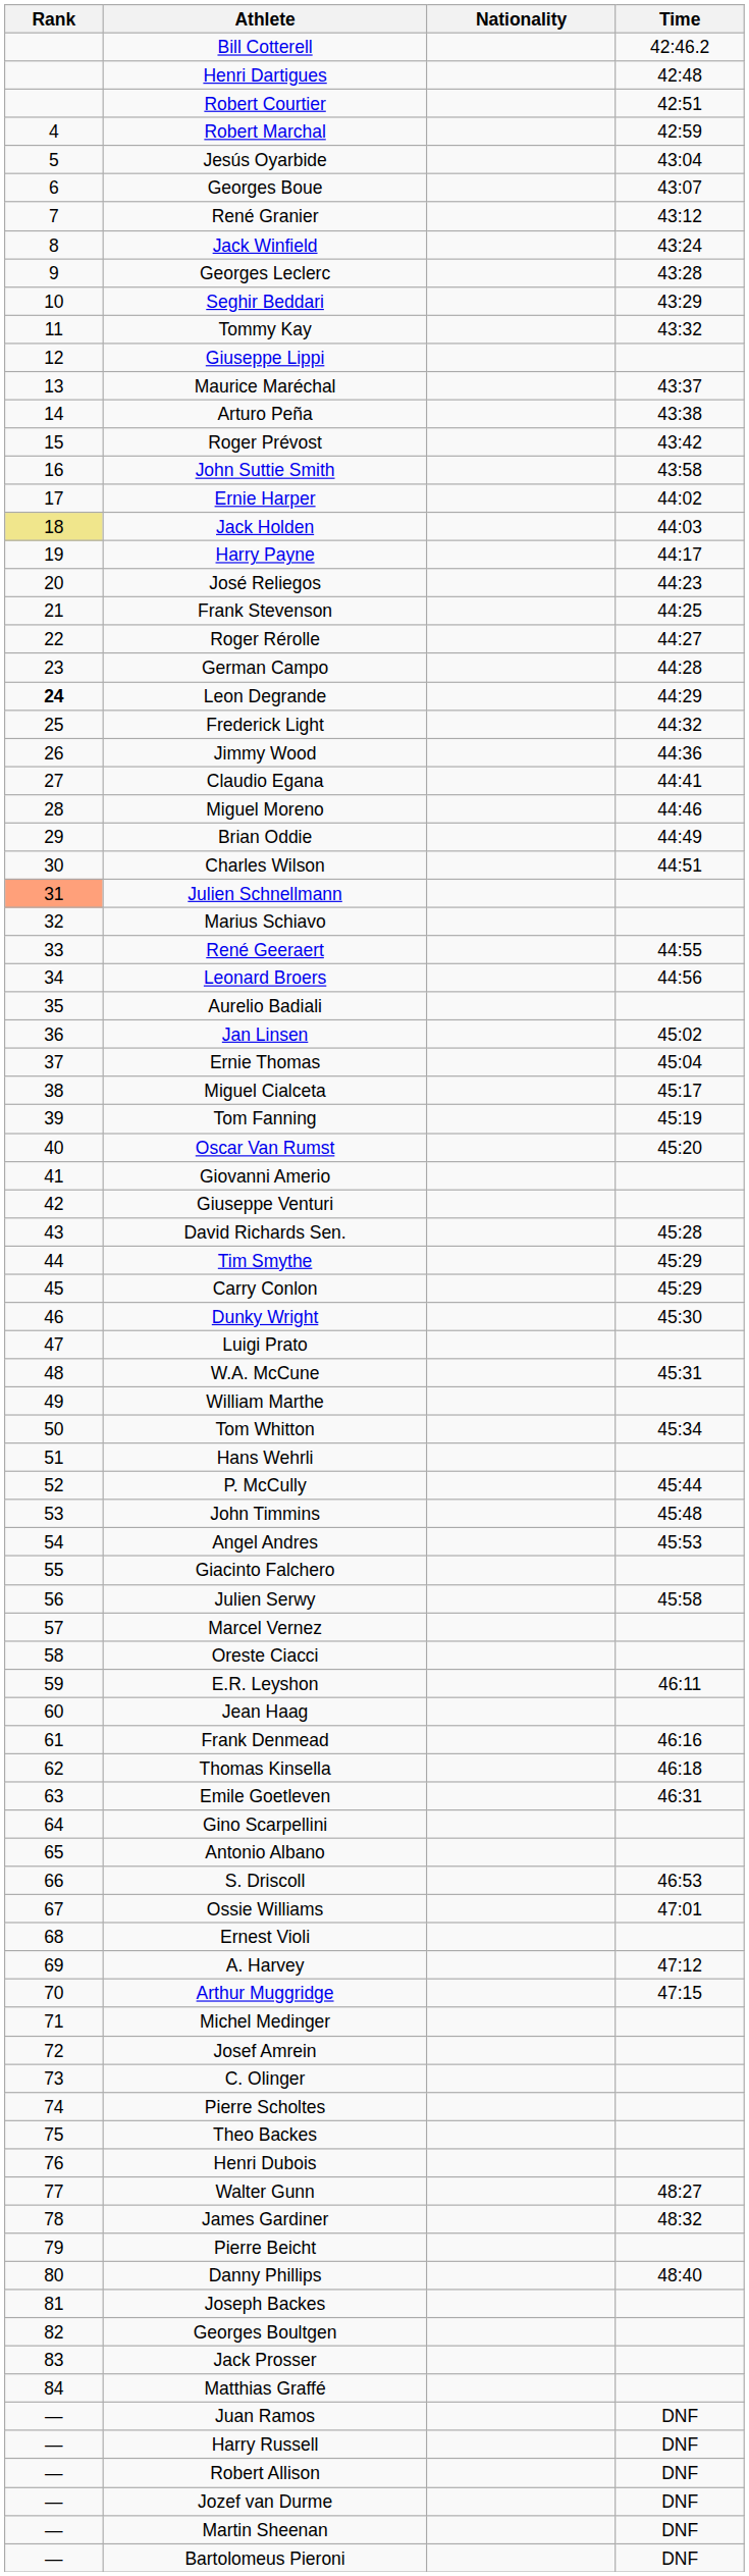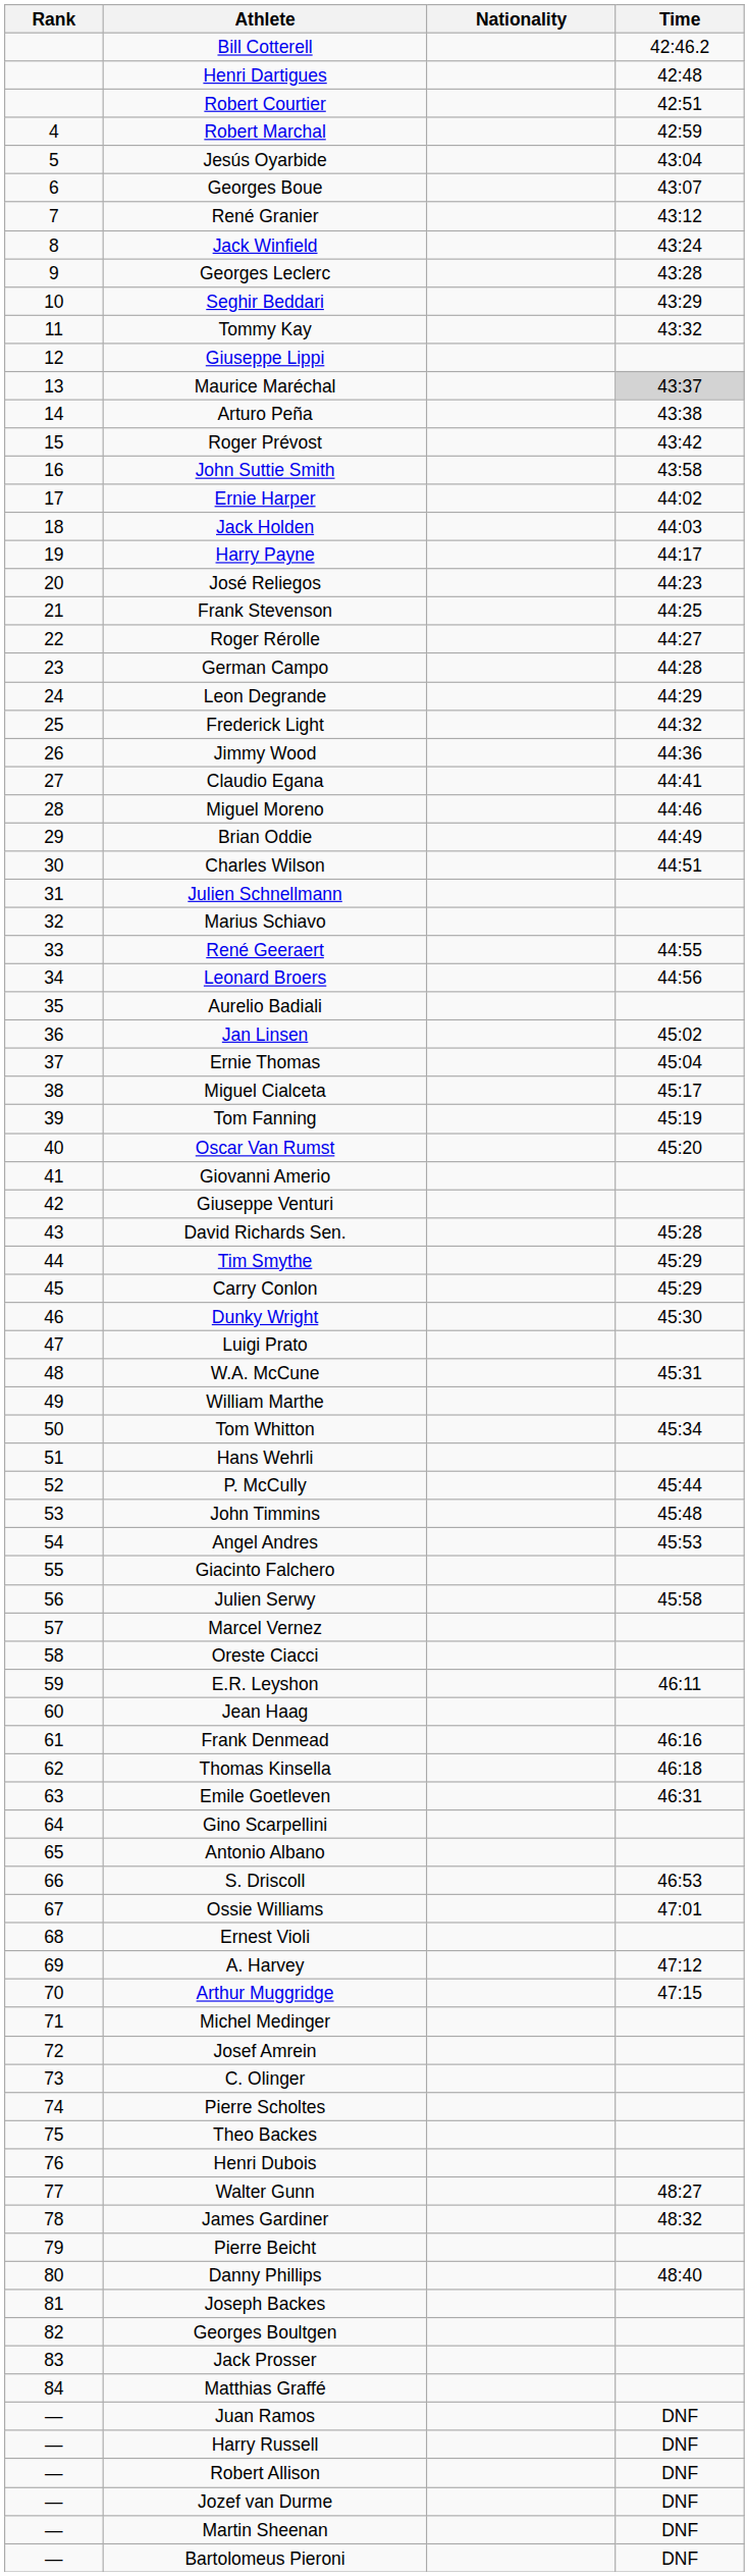Maurice Maréchal | Time: no background -> lightgrey background
Jack Holden | Rank: khaki background -> no background
Leon Degrande | Rank: bold -> normal
Julien Schnellmann | Rank: lightsalmon background -> no background
